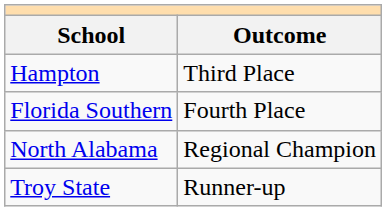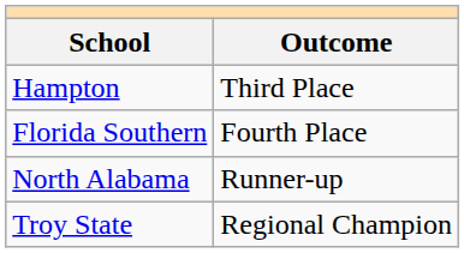North Alabama | Outcome: Regional Champion -> Runner-up
Troy State | Outcome: Runner-up -> Regional Champion
